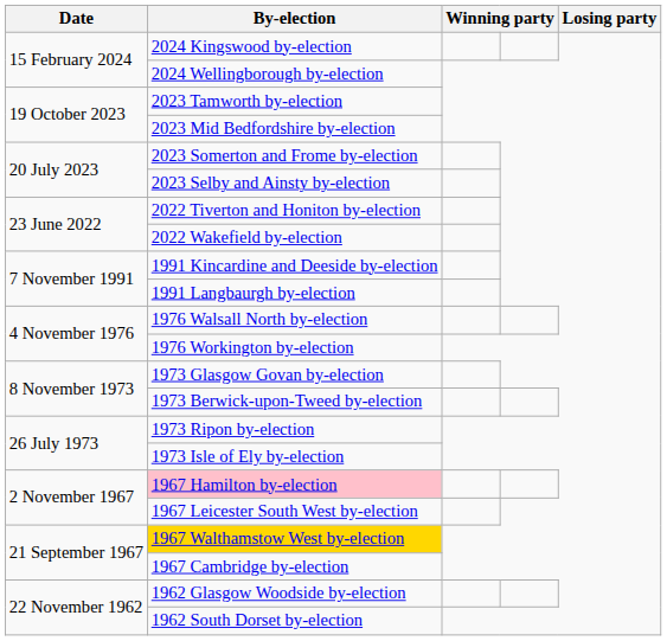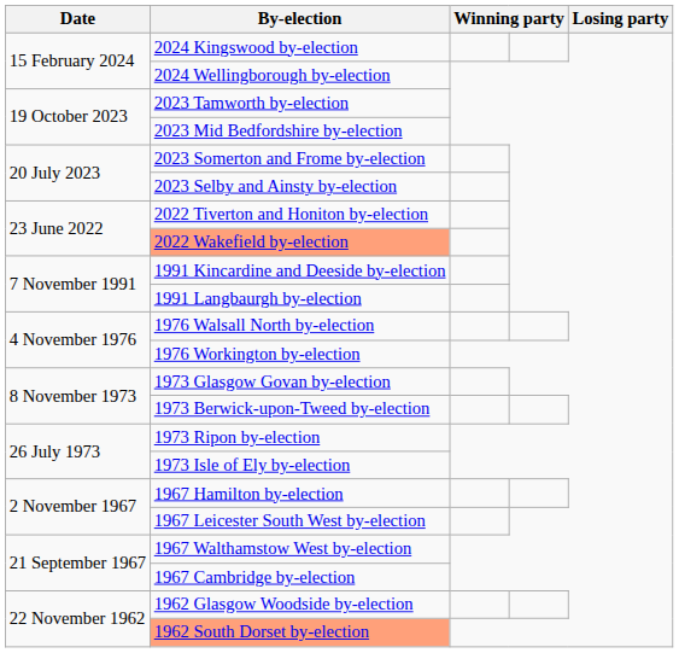2022 Wakefield by-election | By-election: no background -> lightsalmon background
1967 Hamilton by-election | By-election: pink background -> no background
1967 Walthamstow West by-election | By-election: gold background -> no background
1962 South Dorset by-election | By-election: no background -> lightsalmon background
